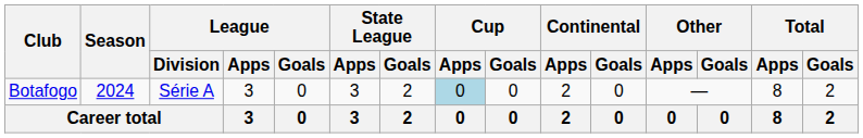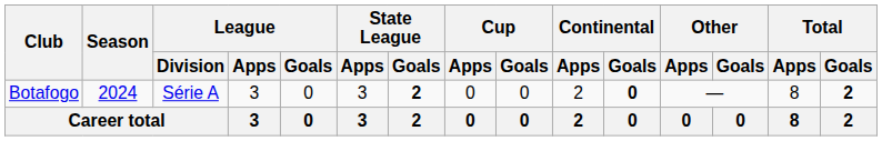Botafogo | State League / Goals: normal -> bold
Botafogo | Cup / Apps: lightblue background -> no background
Botafogo | Continental / Goals: normal -> bold
Botafogo | Total / Goals: normal -> bold
